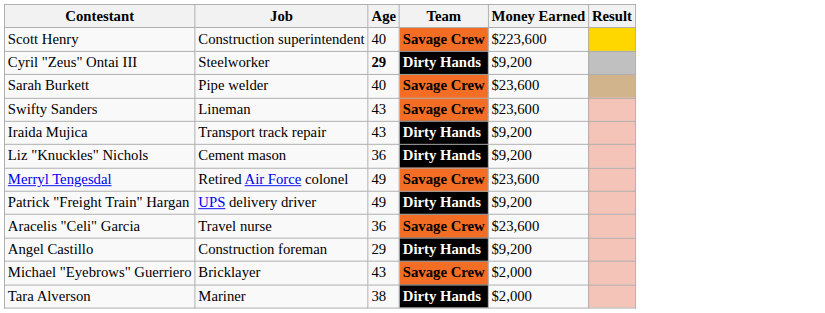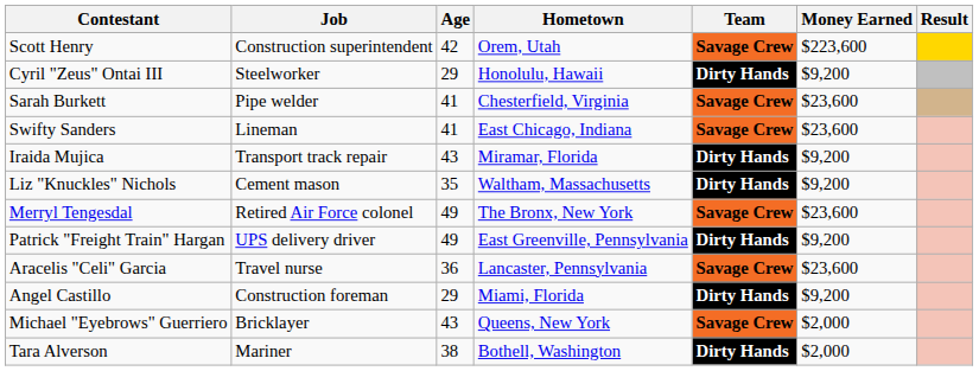+ column: Hometown | Orem, Utah | Honolulu, Hawaii | Chesterfield, Virginia | East Chicago, Indiana | Miramar, Florida | Waltham, Massachusetts | The Bronx, New York | East Greenville, Pennsylvania | Lancaster, Pennsylvania | Miami, Florida | Queens, New York | Bothell, Washington
Scott Henry | Age: 40 -> 42
Cyril "Zeus" Ontai III | Age: bold -> normal
Sarah Burkett | Age: 40 -> 41
Swifty Sanders | Age: 43 -> 41
Liz "Knuckles" Nichols | Age: 36 -> 35
